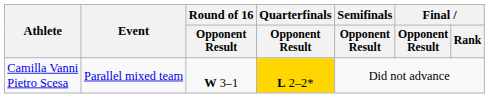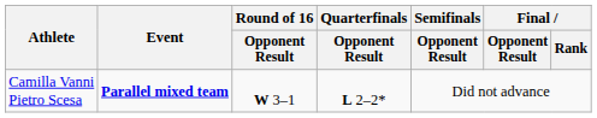Camilla Vanni Pietro Scesa | Event: normal -> bold
Camilla Vanni Pietro Scesa | Quarterfinals / Opponent Result: gold background -> no background
